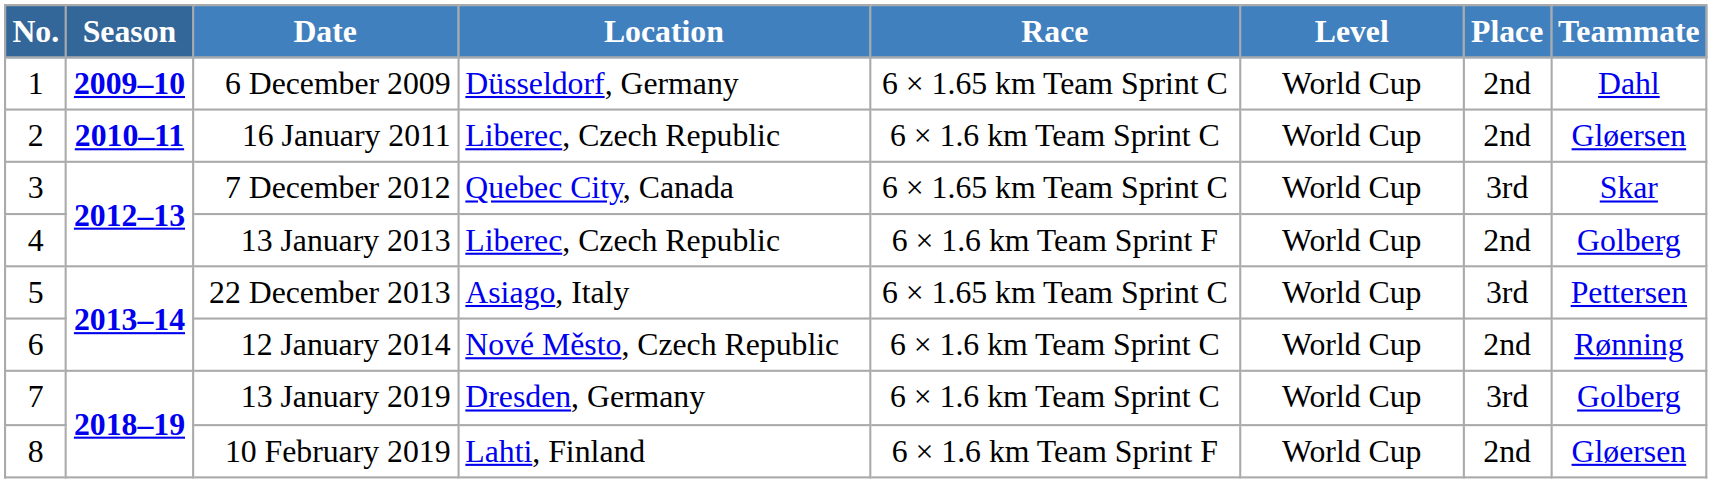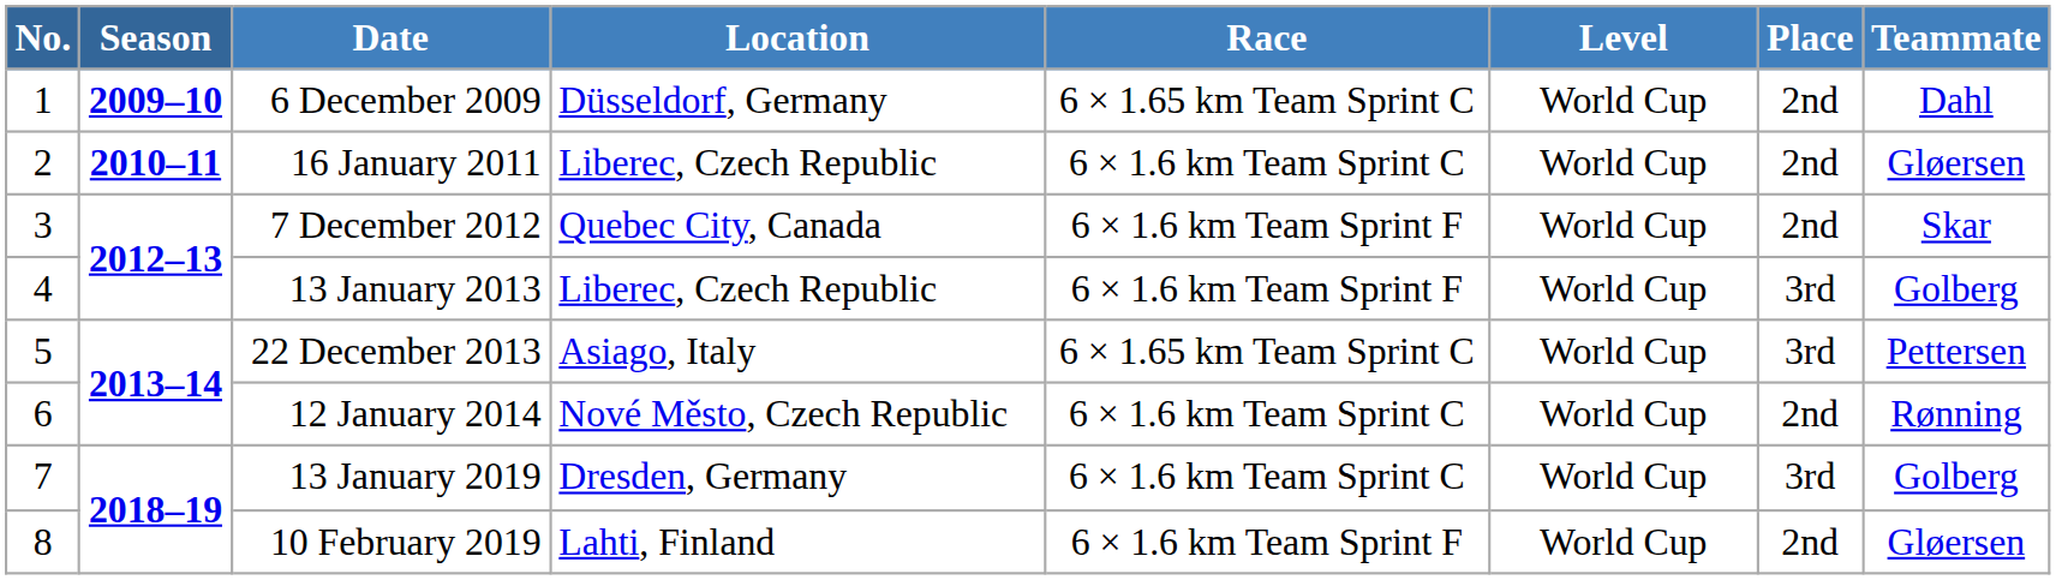7 December 2012 | Race: 6 × 1.65 km Team Sprint C -> 6 × 1.6 km Team Sprint F
7 December 2012 | Place: 3rd -> 2nd
13 January 2013 | Place: 2nd -> 3rd
